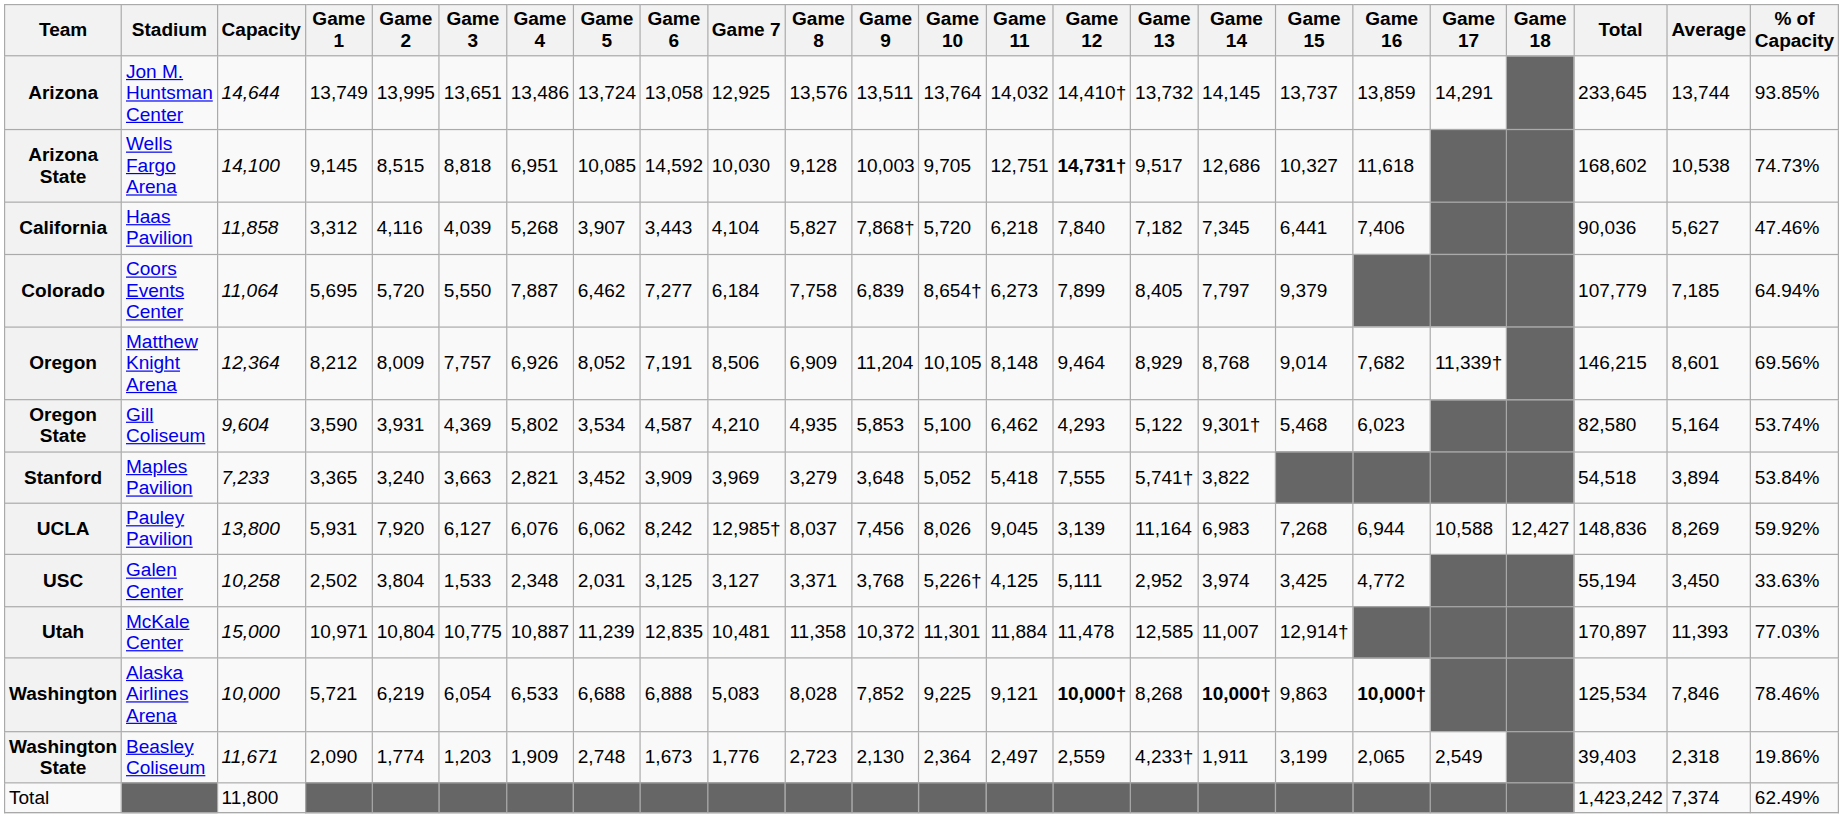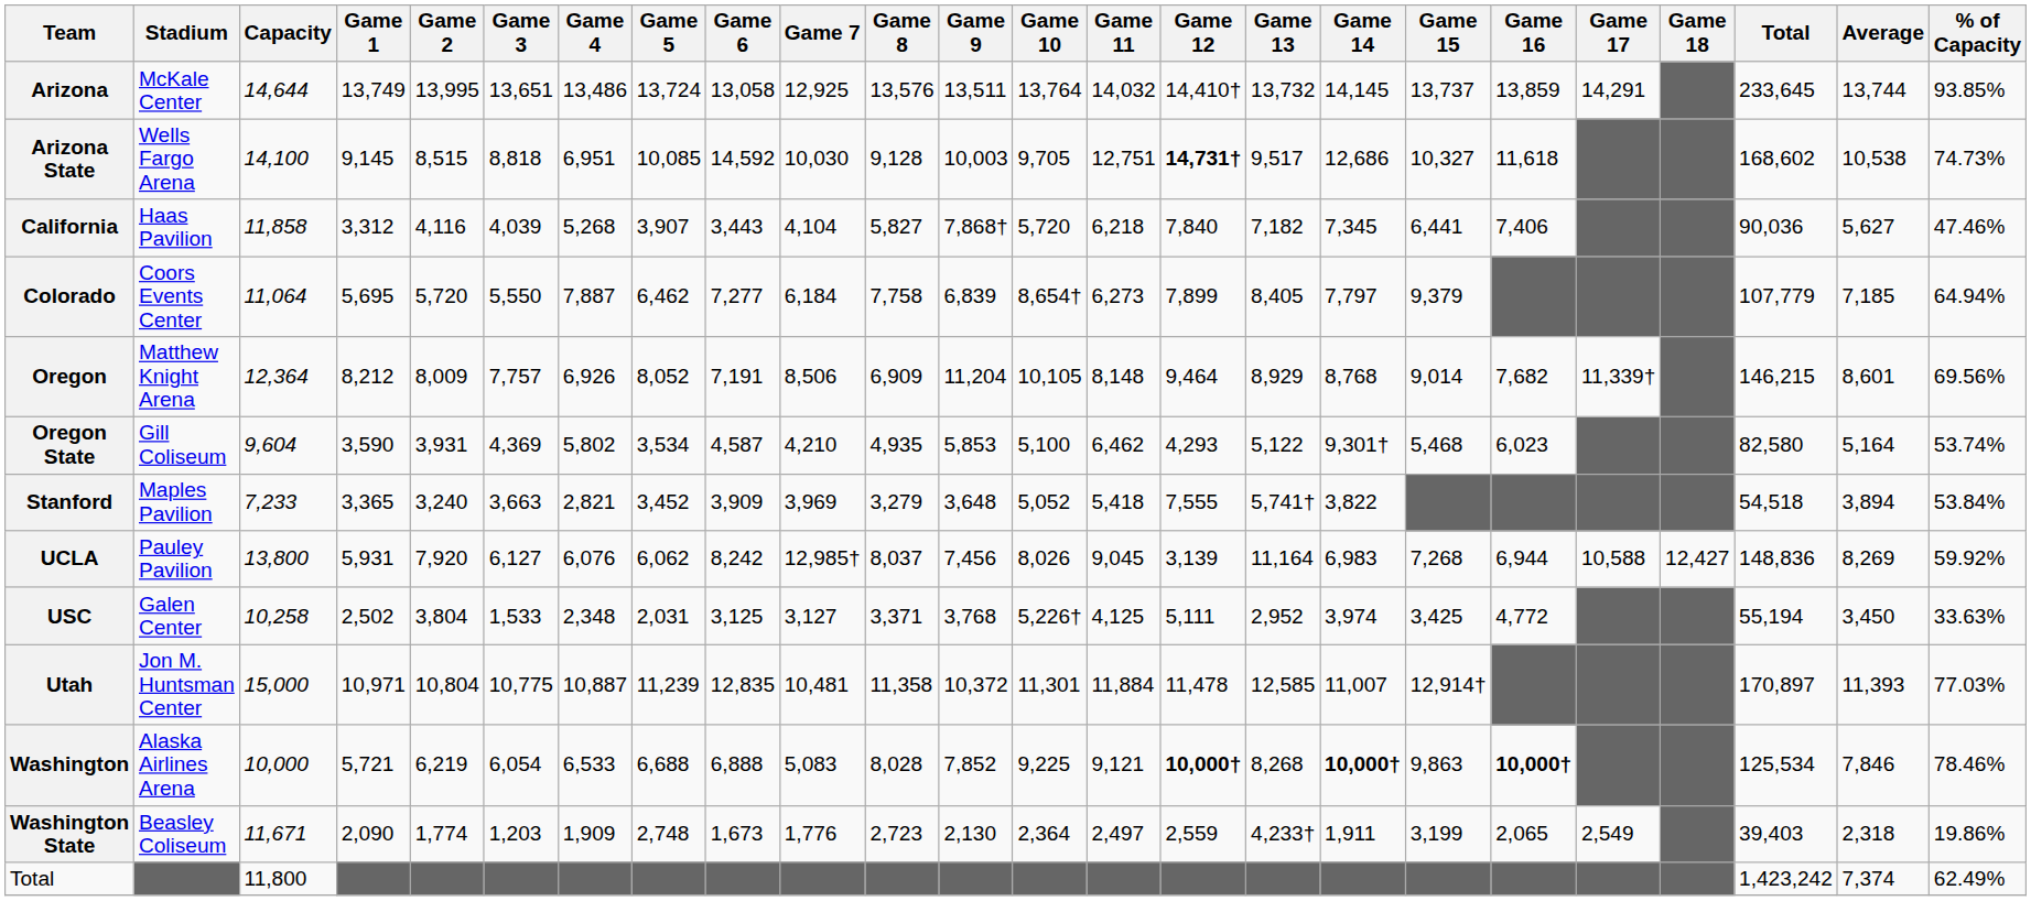Arizona | Stadium: Jon M. Huntsman Center -> McKale Center
Utah | Stadium: McKale Center -> Jon M. Huntsman Center
